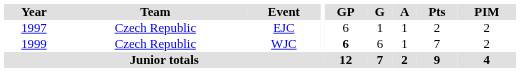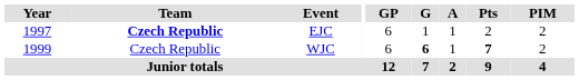EJC | Team: normal -> bold
WJC | GP: bold -> normal
WJC | G: normal -> bold
WJC | Pts: normal -> bold
